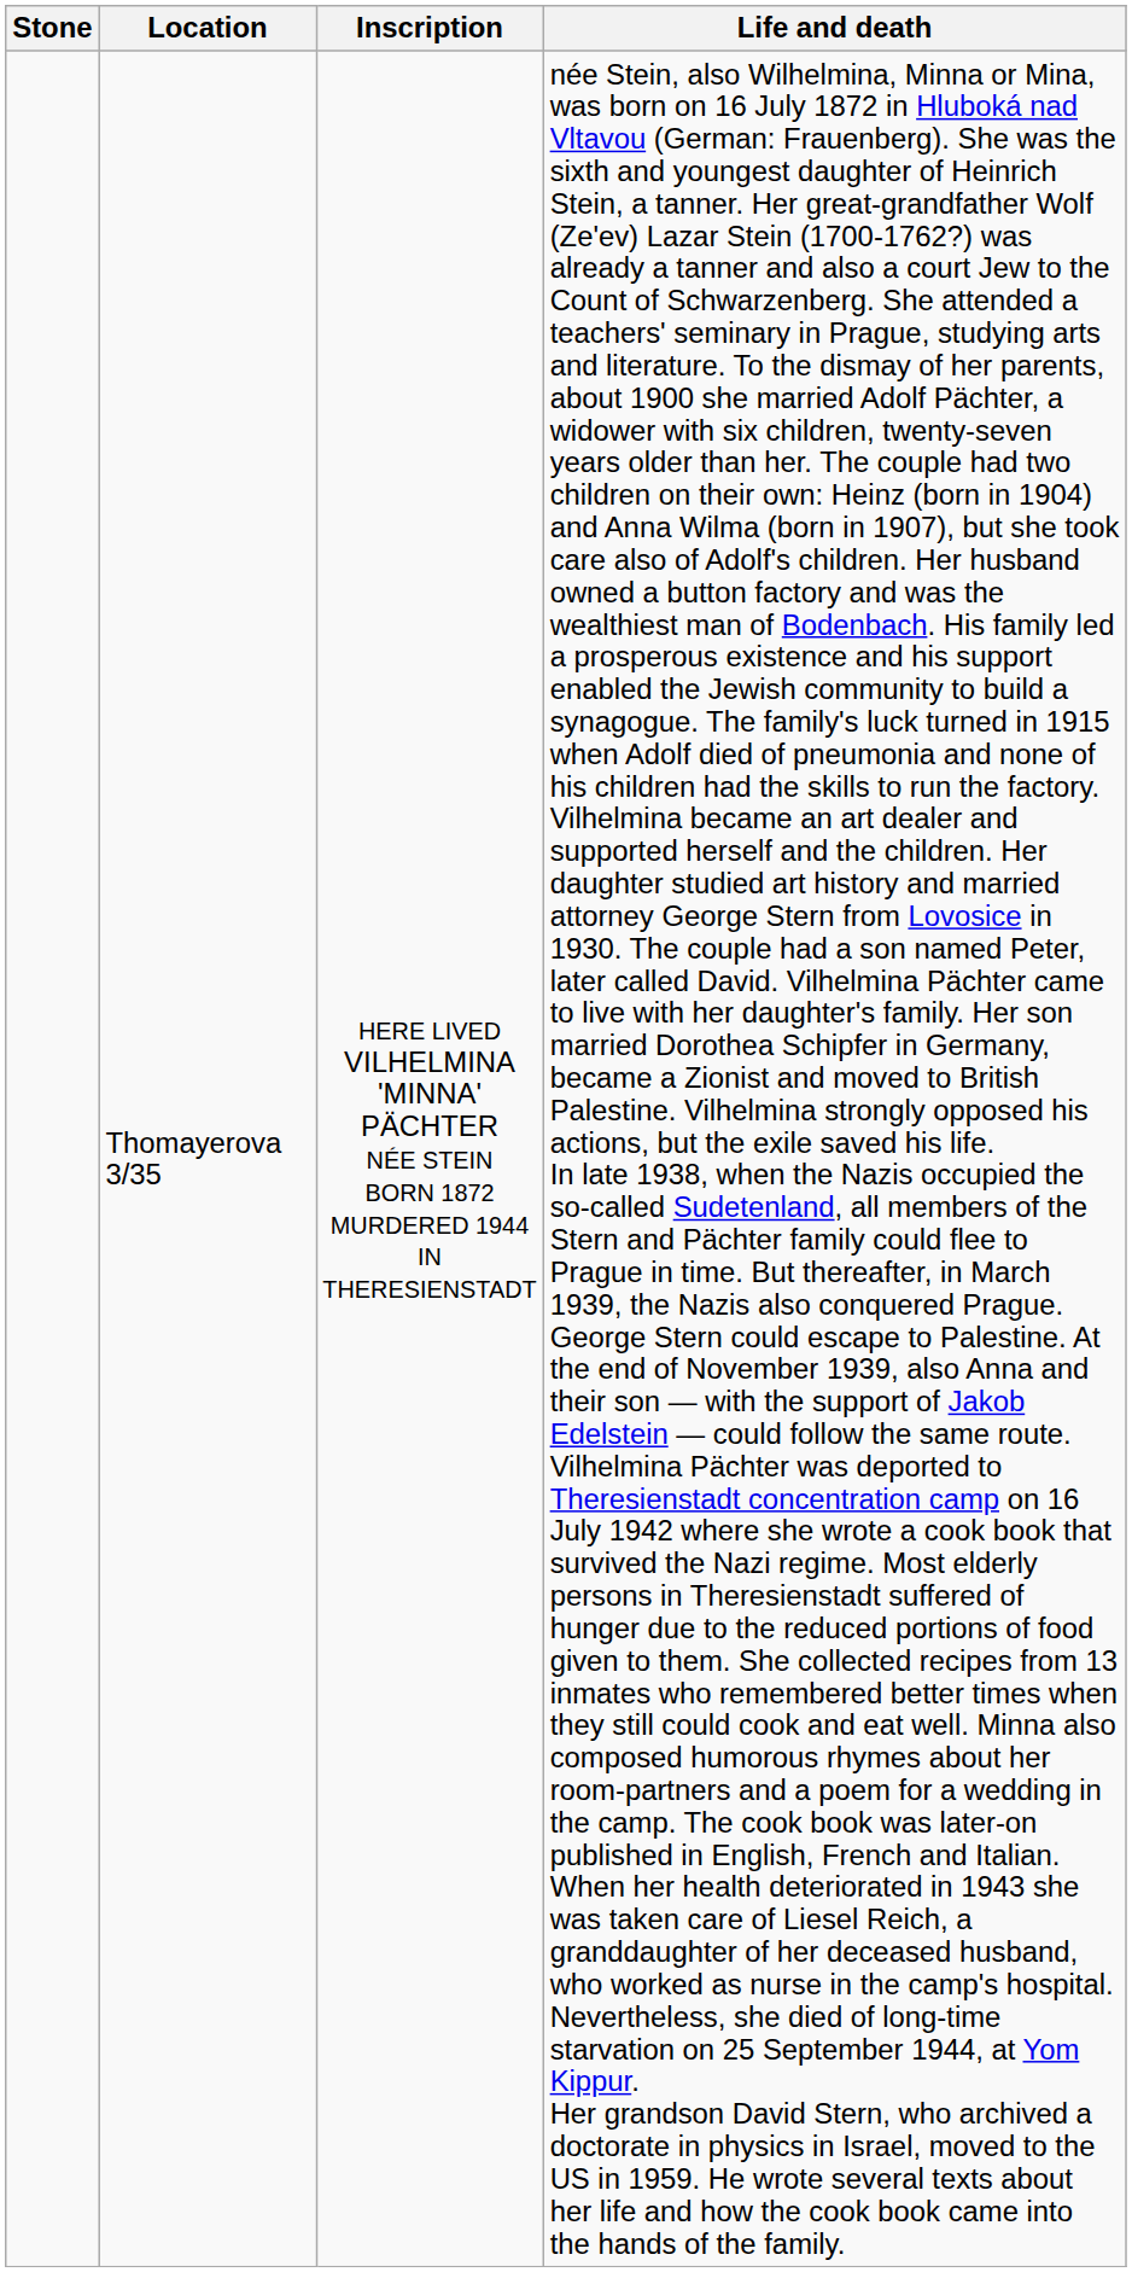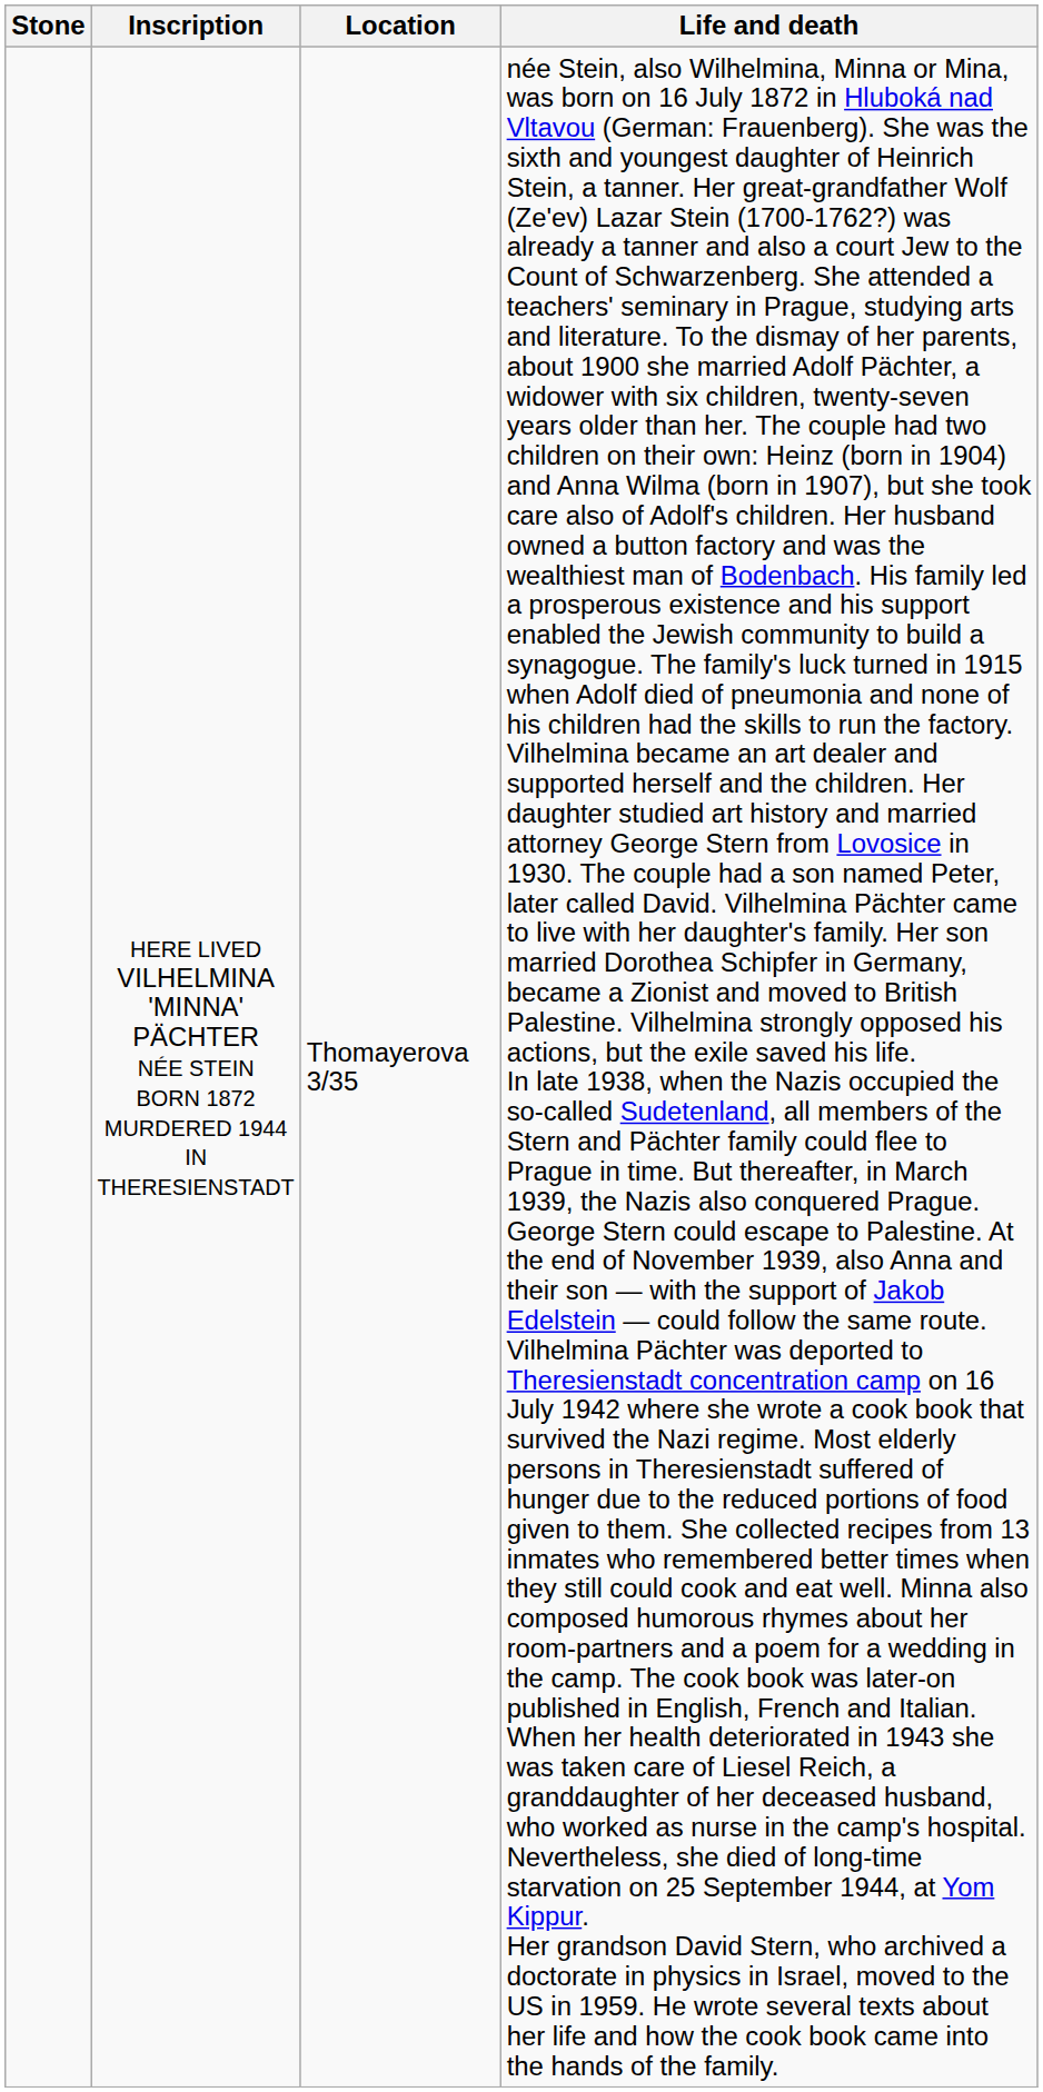columns swapped: Inscription <-> Location
